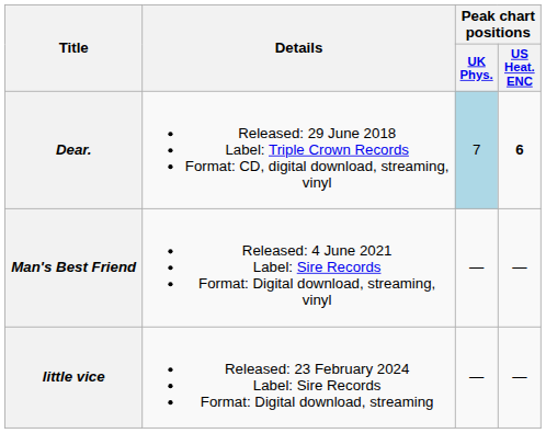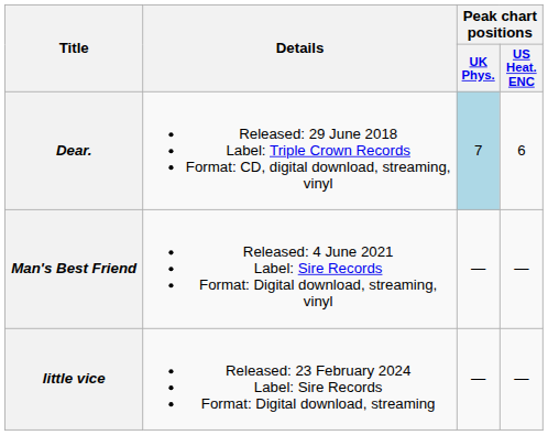Dear. | Peak chart positions / US Heat. ENC: bold -> normal
